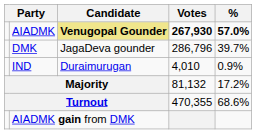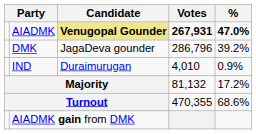AIADMK | Votes: 267,930 -> 267,931
AIADMK | %: 57.0% -> 47.0%
DMK | %: 39.7% -> 39.2%
